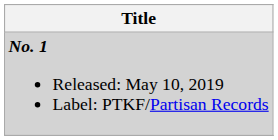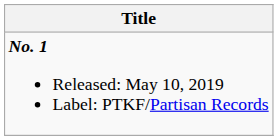row 2 | column 1: lightgrey background -> no background
